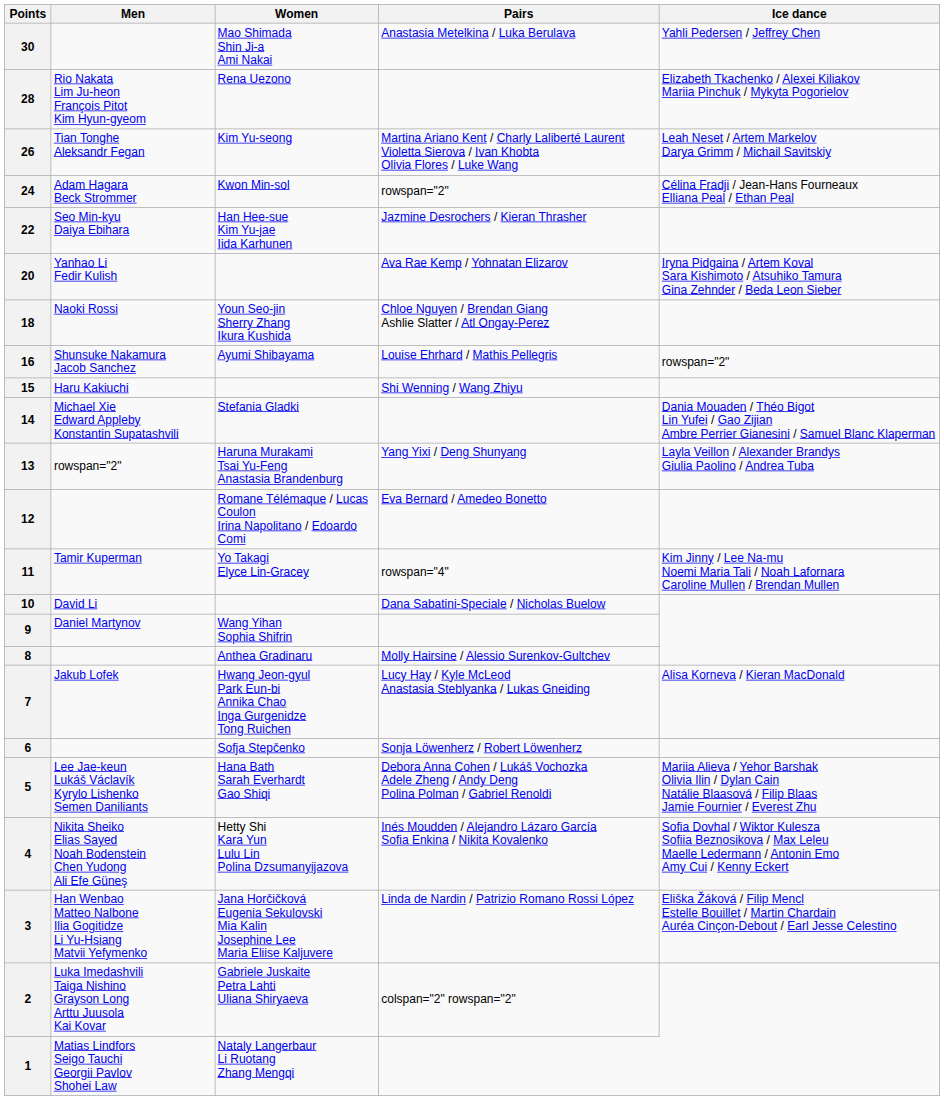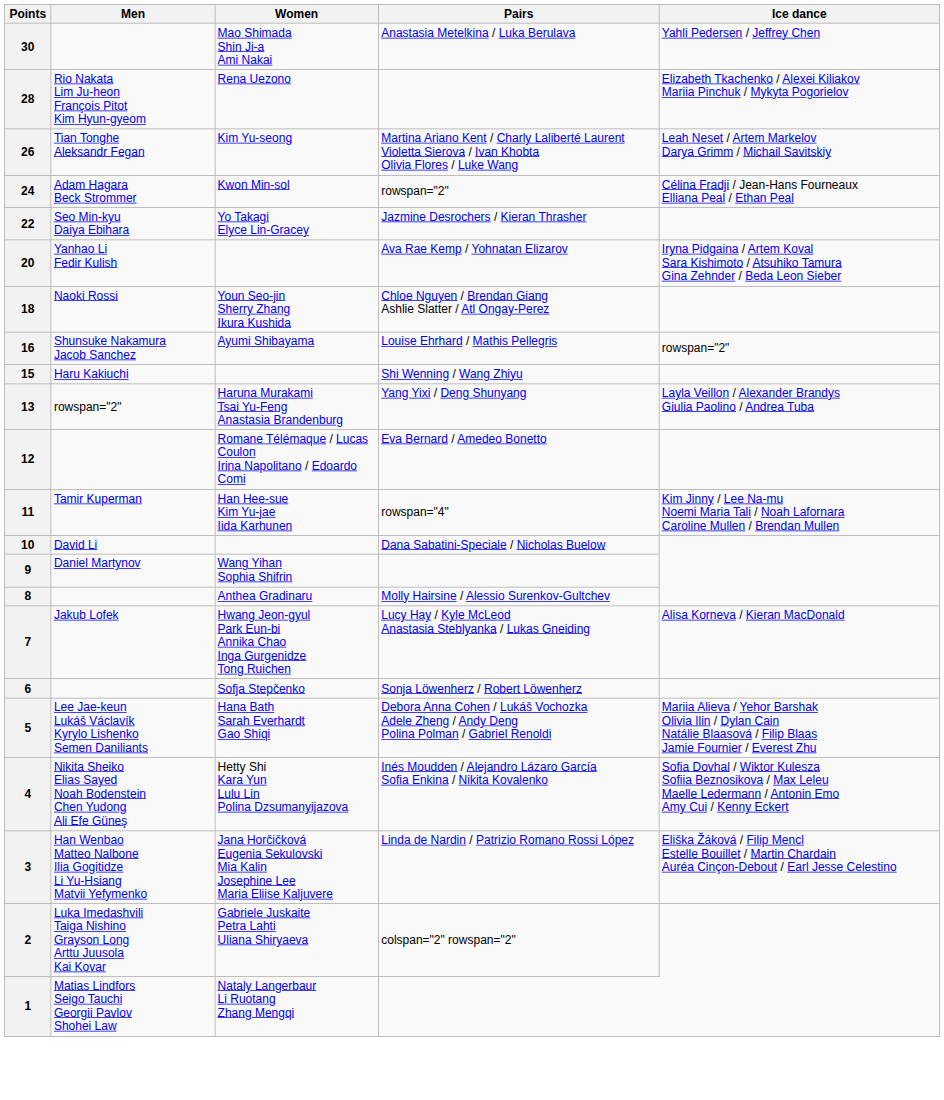22 | Women: Han Hee-sue Kim Yu-jae Iida Karhunen -> Yo Takagi Elyce Lin-Gracey
- row: 14 | Michael Xie Edward Appleby Konstantin Supatashvili | Stefania Gladki | Dania Mouaden / Théo Bigot Lin Yufei / Gao Zijian Ambre Perrier Gianesini / Samuel Blanc Klaperman
11 | Women: Yo Takagi Elyce Lin-Gracey -> Han Hee-sue Kim Yu-jae Iida Karhunen
